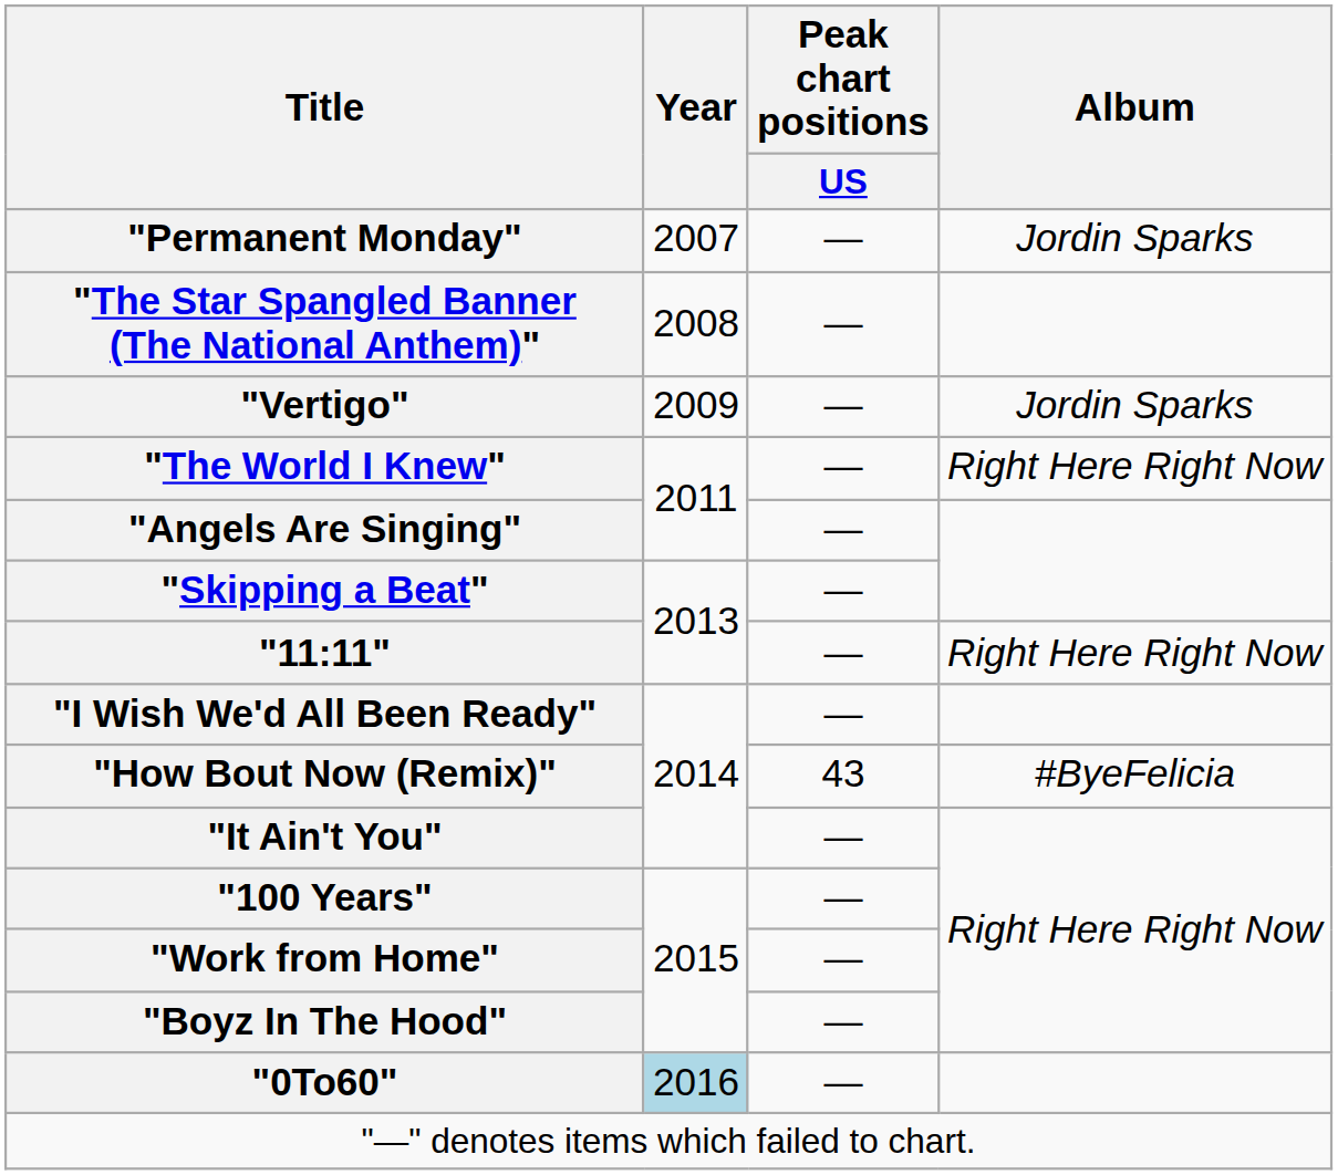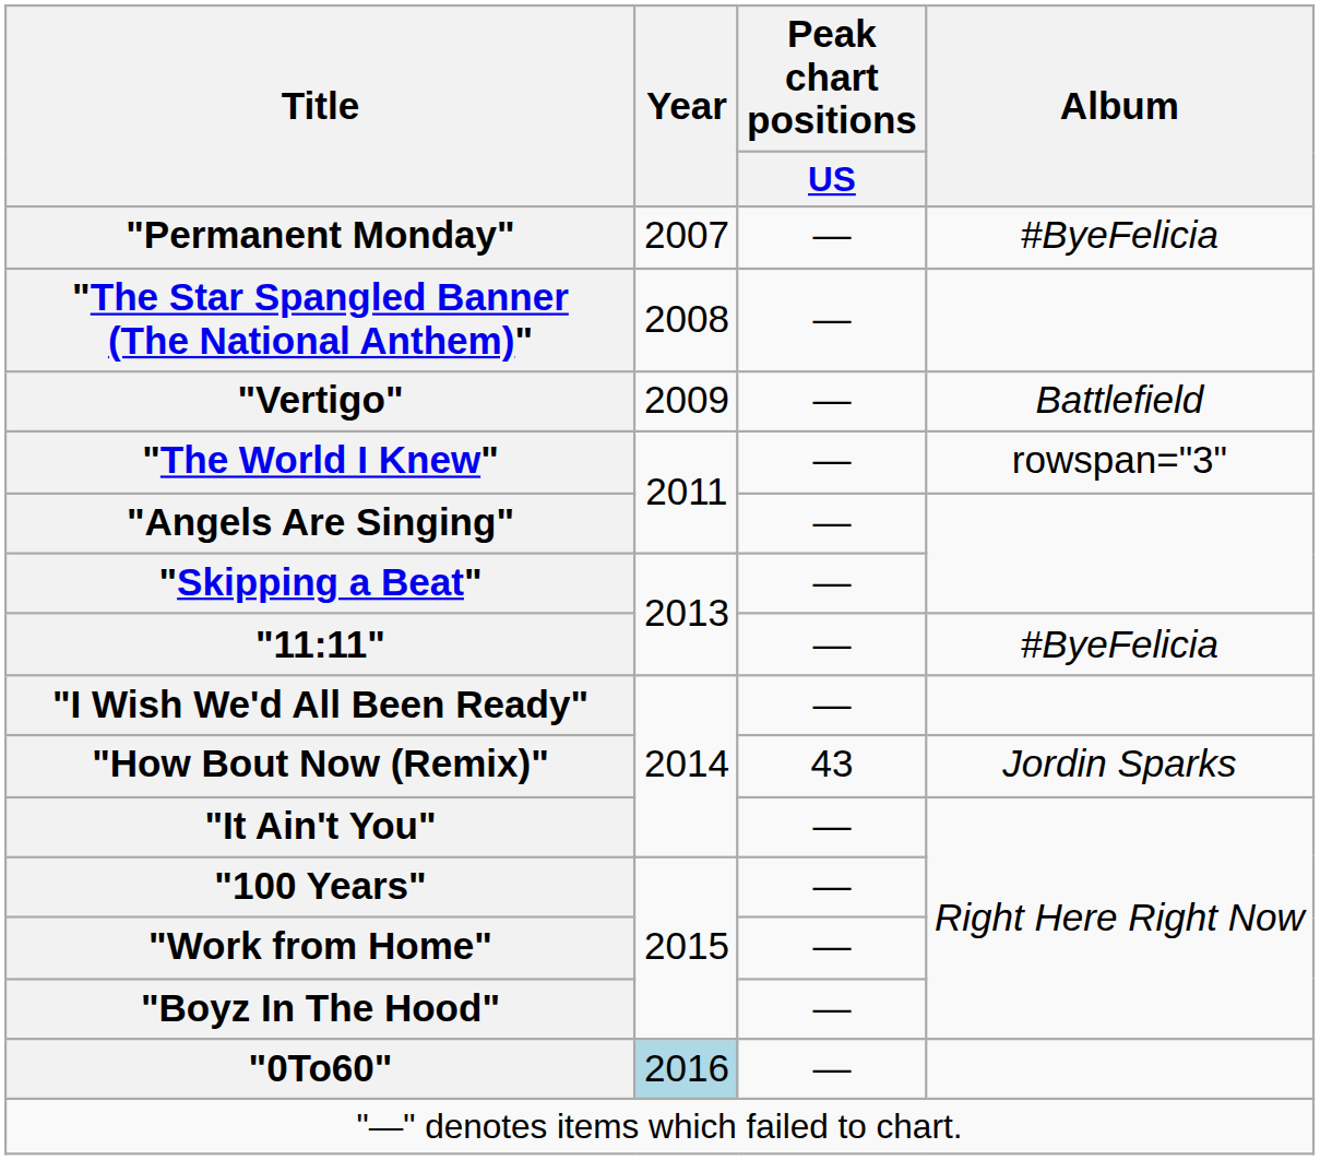"Permanent Monday" | Album: Jordin Sparks -> #ByeFelicia
"Vertigo" | Album: Jordin Sparks -> Battlefield
"The World I Knew" | Album: Right Here Right Now -> rowspan="3"
"11:11" | Album: Right Here Right Now -> #ByeFelicia
"How Bout Now (Remix)" | Album: #ByeFelicia -> Jordin Sparks
